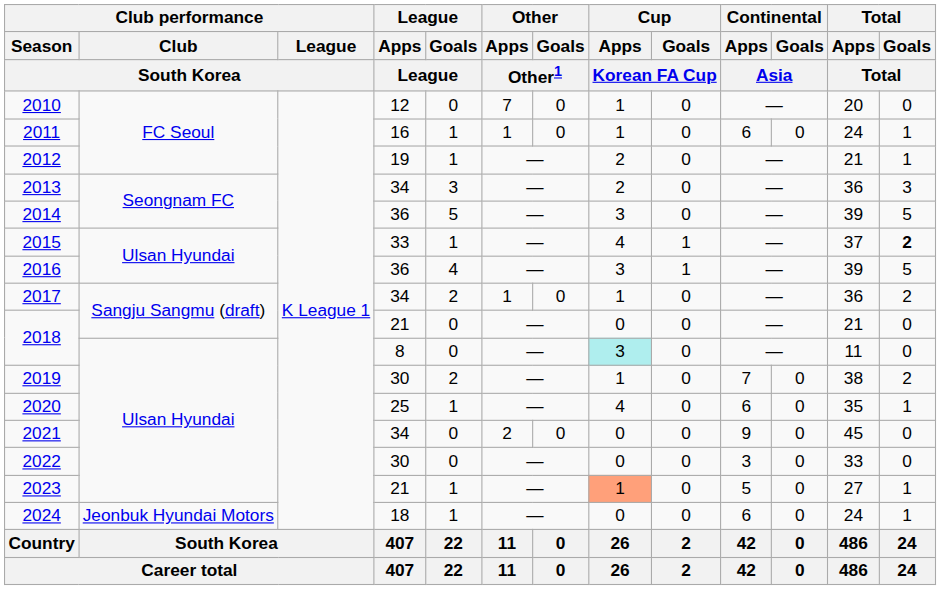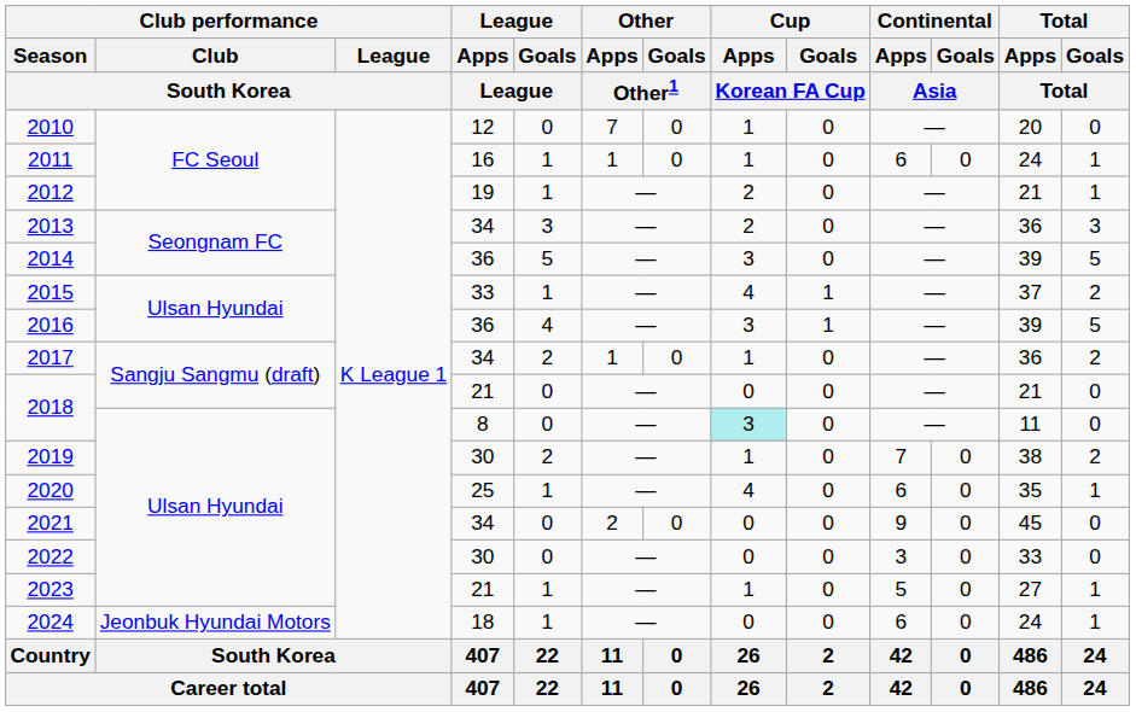2015 | Total / Goals / Total: bold -> normal
2023 | Cup / Apps / Korean FA Cup: lightsalmon background -> no background
